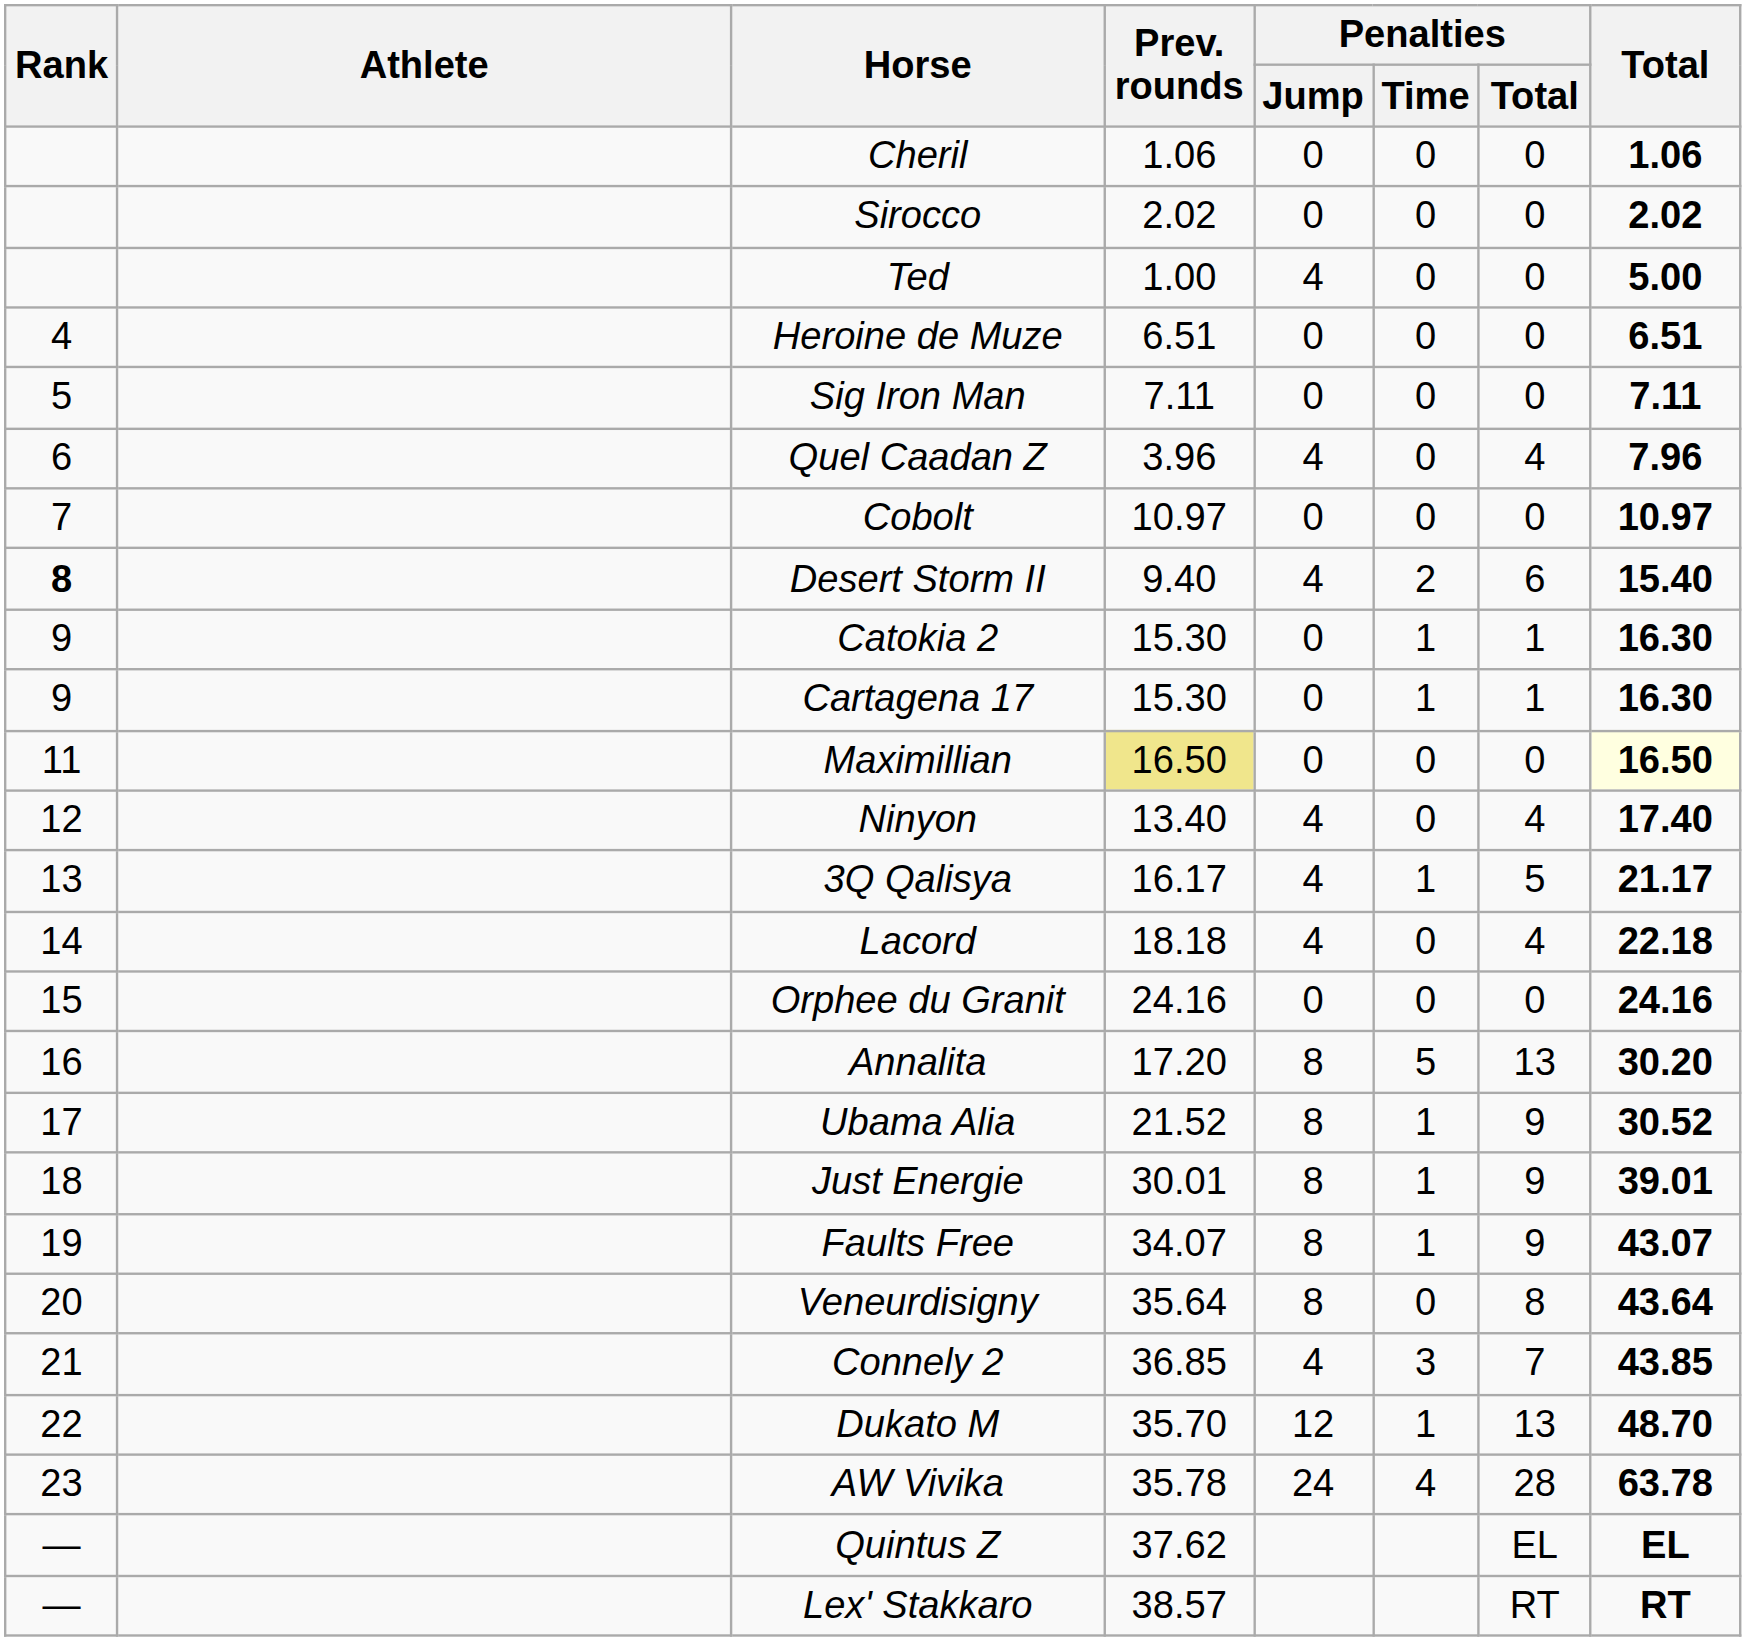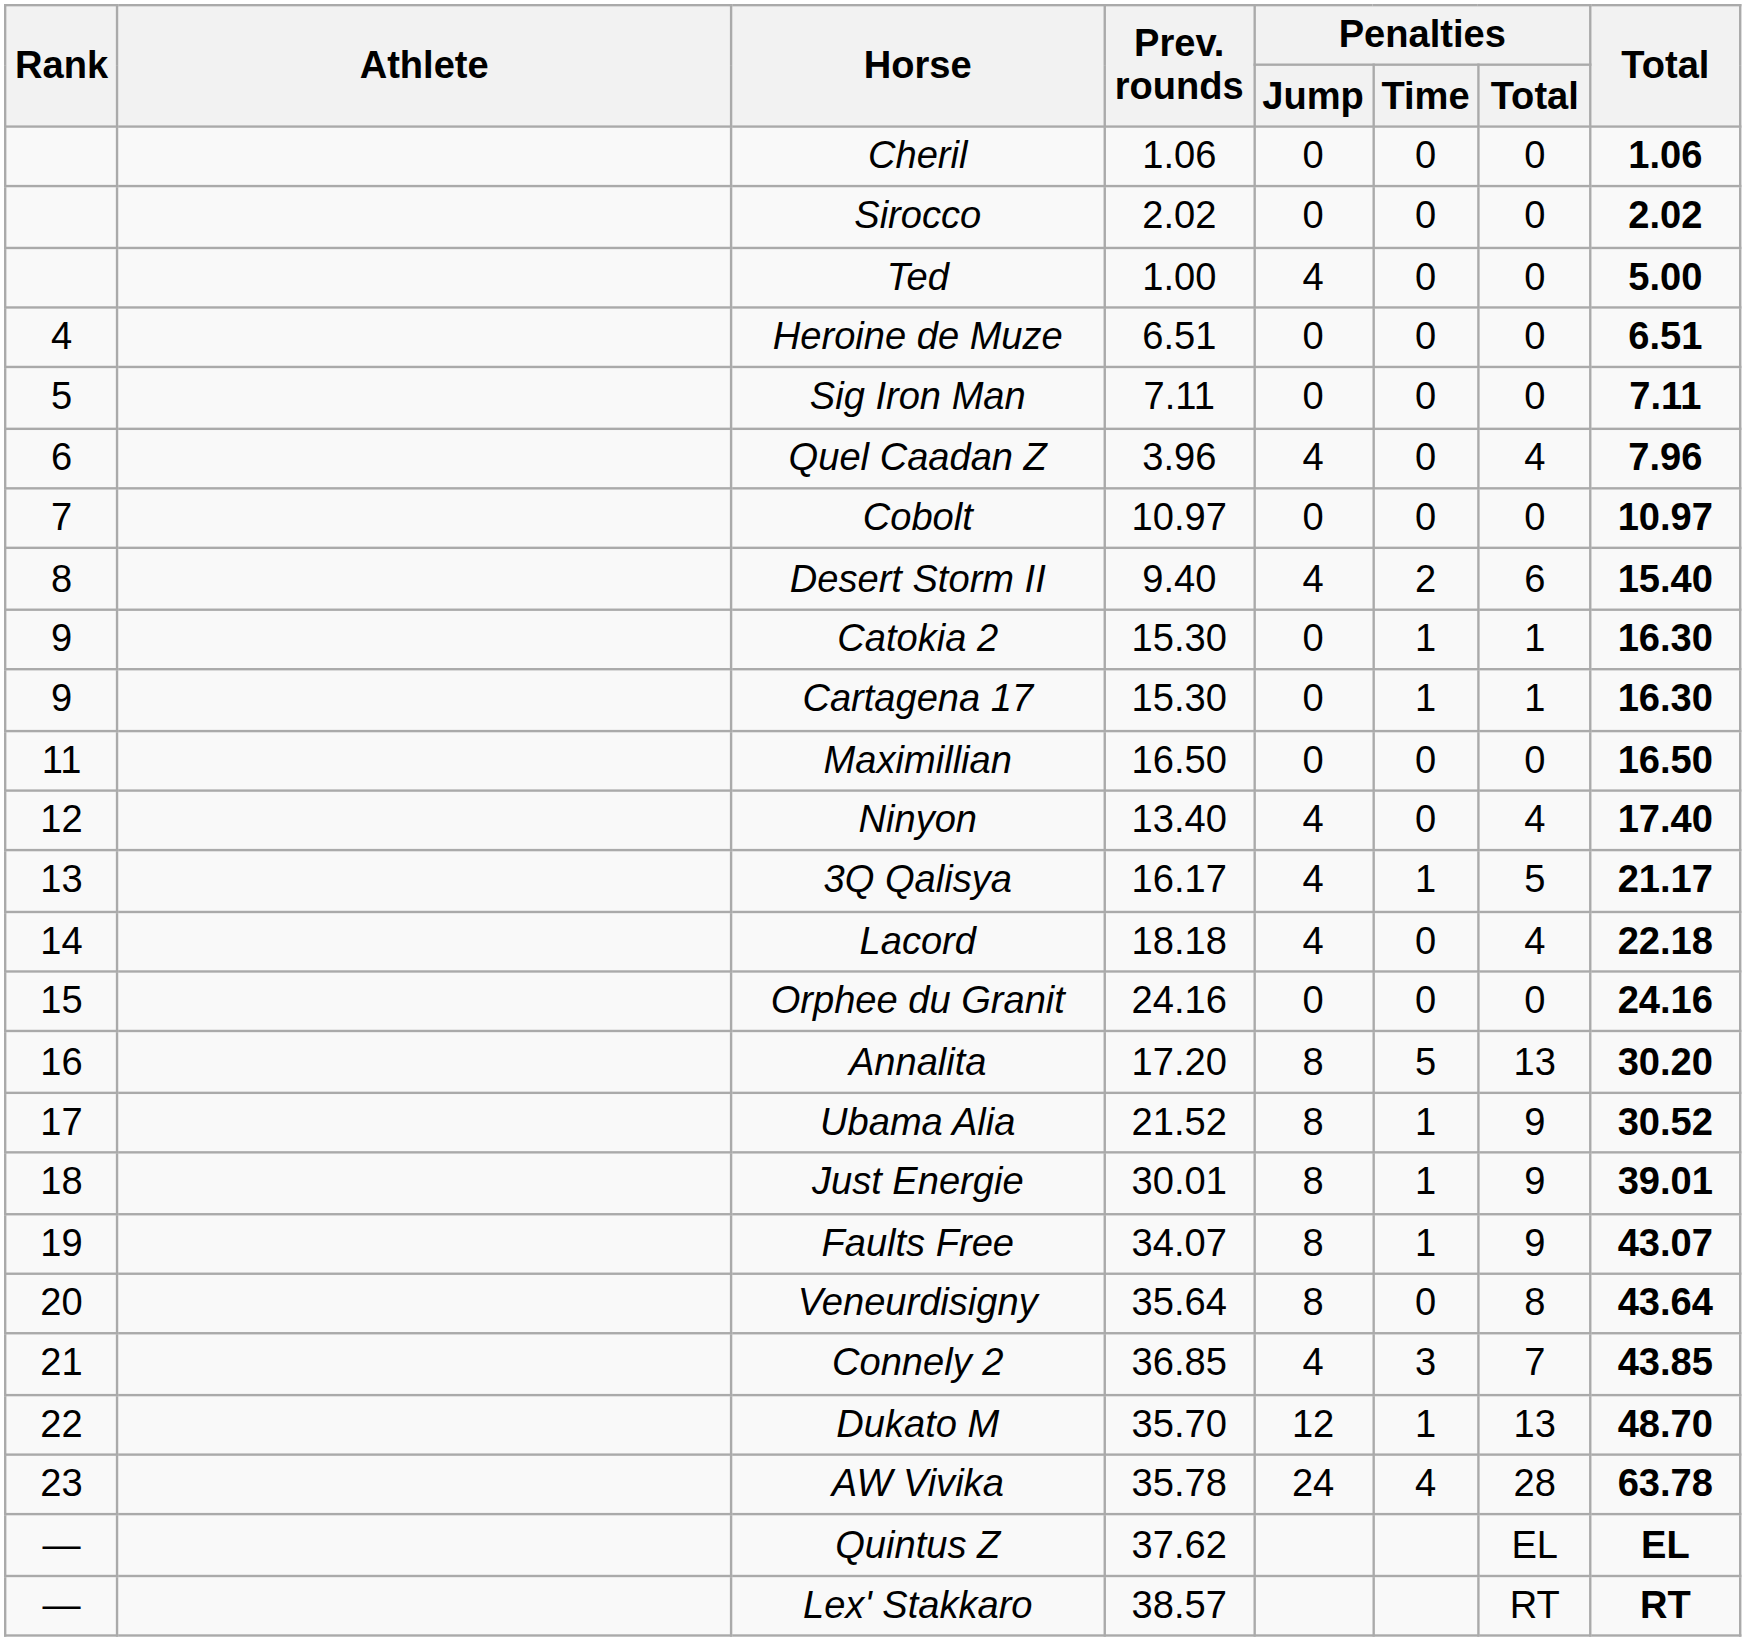Desert Storm II | Rank: bold -> normal
Maximillian | Prev. rounds: khaki background -> no background
Maximillian | Total: lightyellow background -> no background
